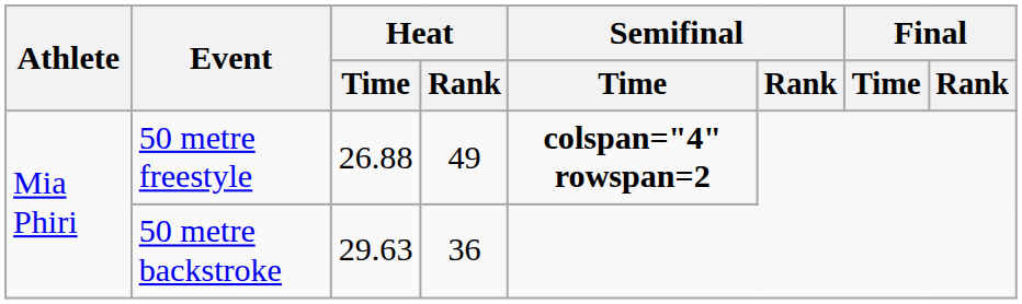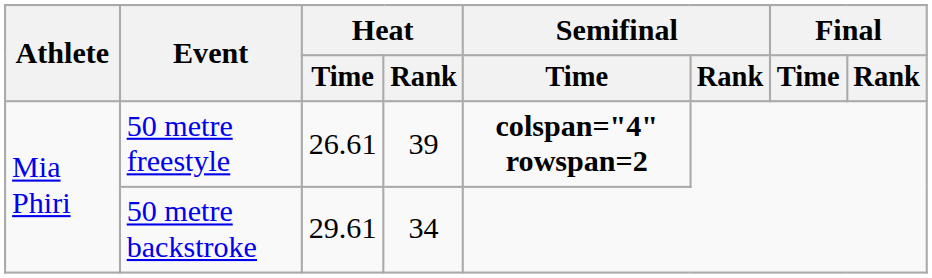50 metre freestyle | Heat / Time: 26.88 -> 26.61
50 metre freestyle | Heat / Rank: 49 -> 39
50 metre backstroke | Heat / Time: 29.63 -> 29.61
50 metre backstroke | Heat / Rank: 36 -> 34
